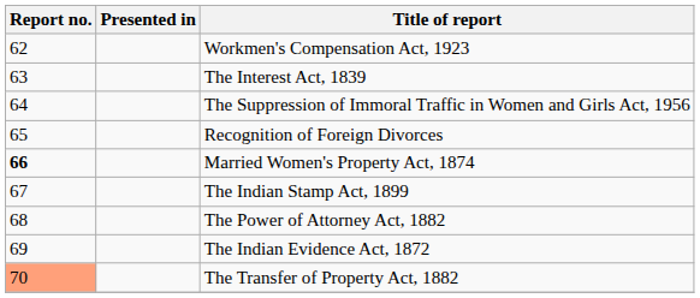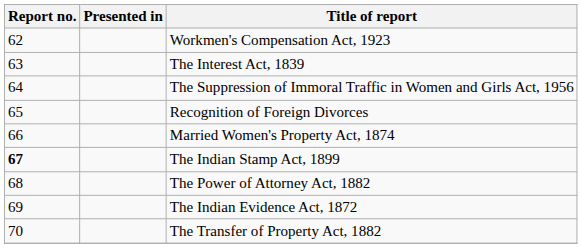Married Women's Property Act, 1874 | Report no.: bold -> normal
The Indian Stamp Act, 1899 | Report no.: normal -> bold
The Transfer of Property Act, 1882 | Report no.: lightsalmon background -> no background
